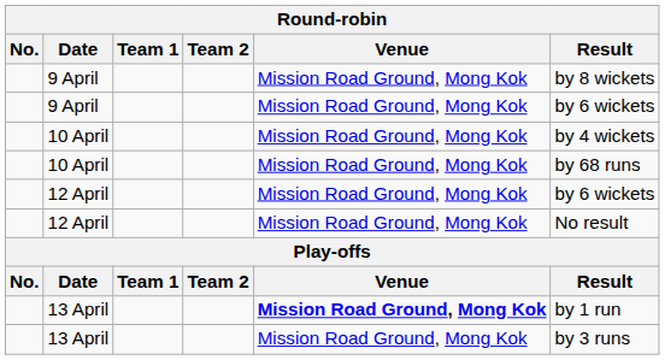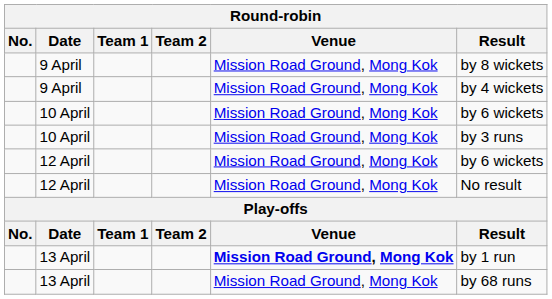row 4 | Result: by 6 wickets -> by 4 wickets
row 5 | Result: by 4 wickets -> by 6 wickets
row 6 | Result: by 68 runs -> by 3 runs
row 12 | Result: by 3 runs -> by 68 runs
